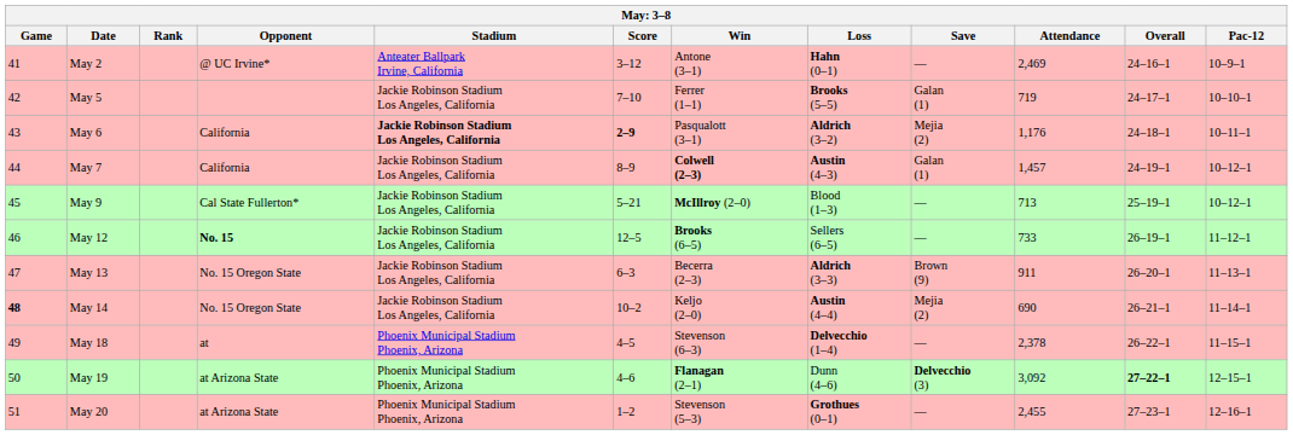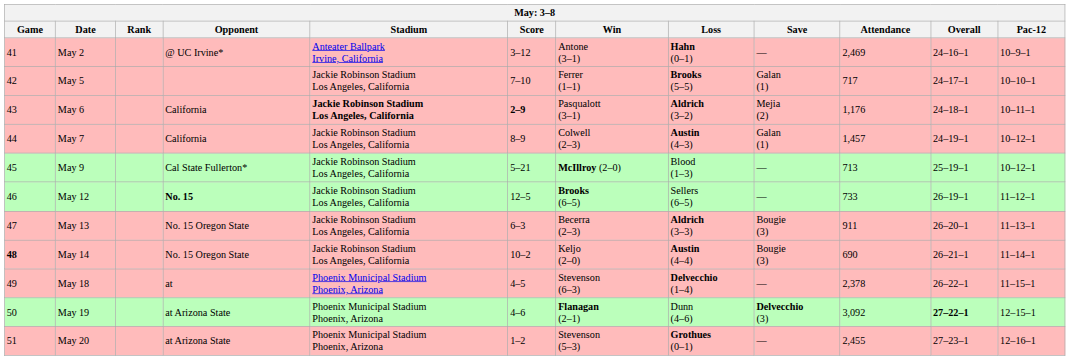May 5 | Attendance: 719 -> 717
May 7 | Win: bold -> normal
May 13 | Save: Brown (9) -> Bougie (3)
May 14 | Save: Mejia (2) -> Bougie (3)
